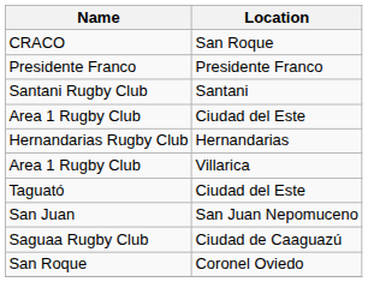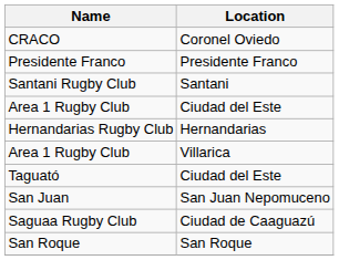row 2 | Location: San Roque -> Coronel Oviedo
row 11 | Location: Coronel Oviedo -> San Roque
